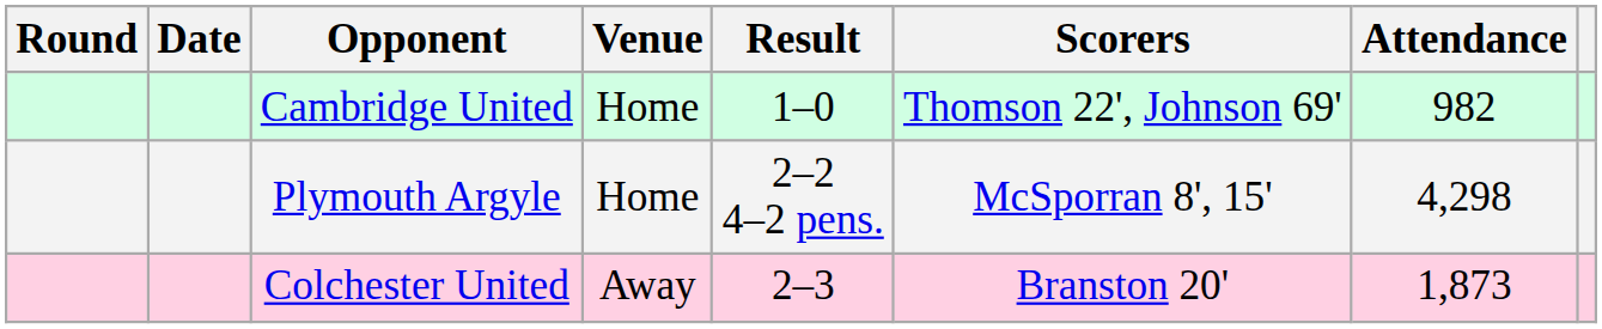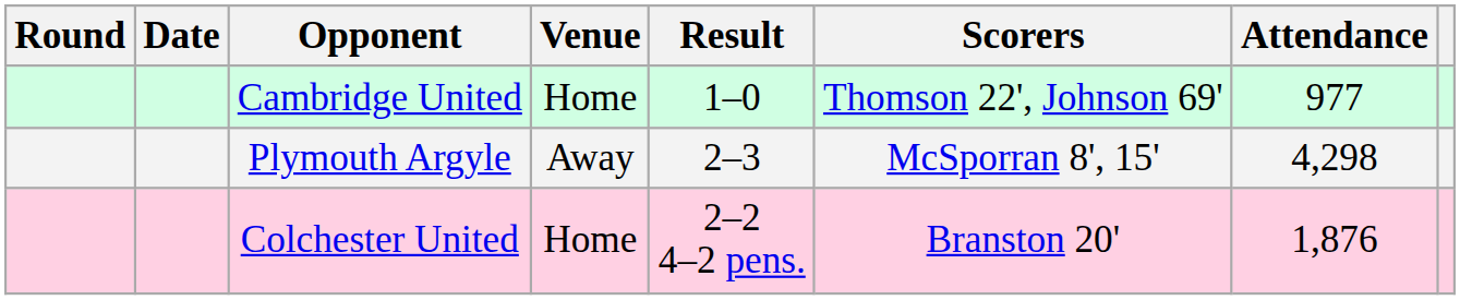Cambridge United | Attendance: 982 -> 977
Plymouth Argyle | Venue: Home -> Away
Plymouth Argyle | Result: 2–2 4–2 pens. -> 2–3
Colchester United | Venue: Away -> Home
Colchester United | Result: 2–3 -> 2–2 4–2 pens.
Colchester United | Attendance: 1,873 -> 1,876
